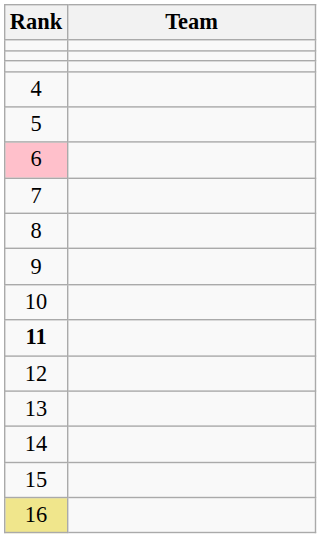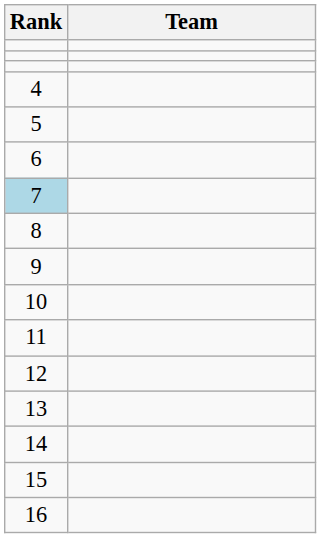row 7 | Rank: pink background -> no background
row 8 | Rank: no background -> lightblue background
row 12 | Rank: bold -> normal
row 17 | Rank: khaki background -> no background
